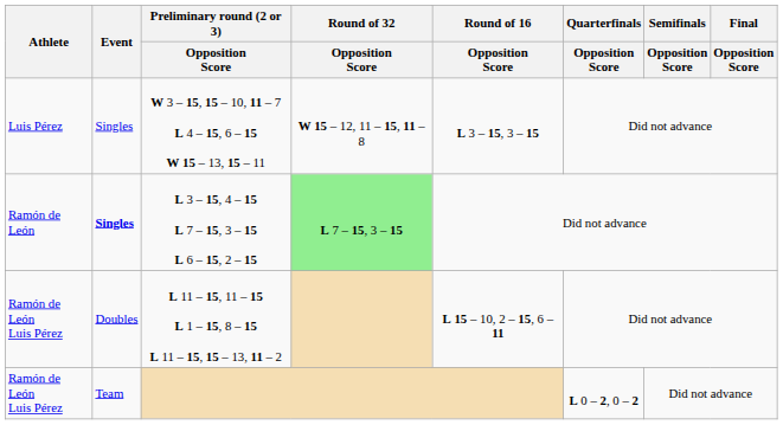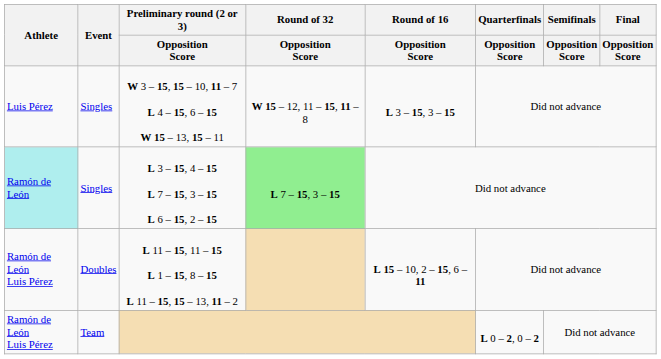L 3 – 15, 4 – 15 L 7 – 15, 3 – 15 L 6 – 15, 2 – 15 | Athlete: no background -> paleturquoise background
L 3 – 15, 4 – 15 L 7 – 15, 3 – 15 L 6 – 15, 2 – 15 | Event: bold -> normal
